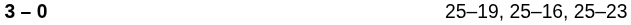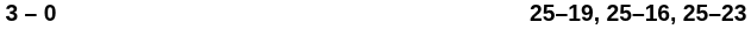row 1 | column 2: normal -> bold
